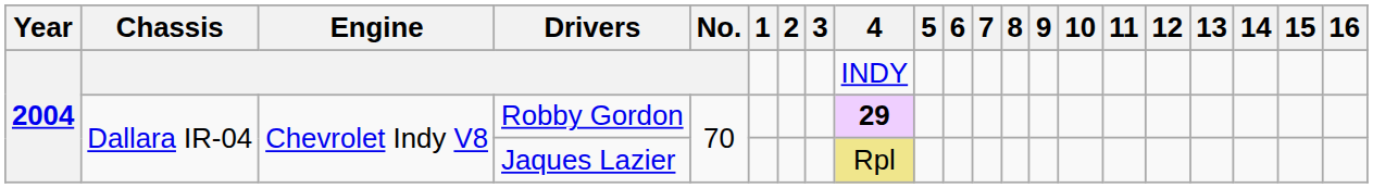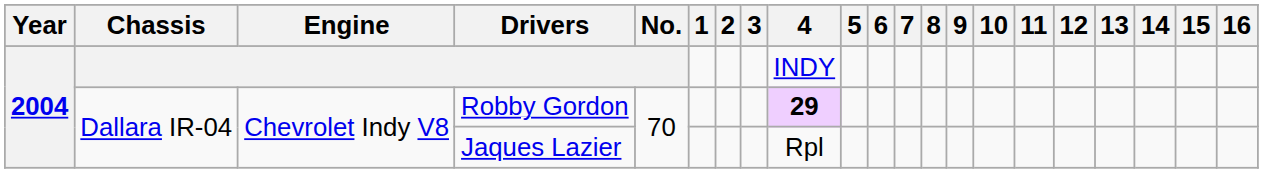Jaques Lazier | 4: khaki background -> no background
